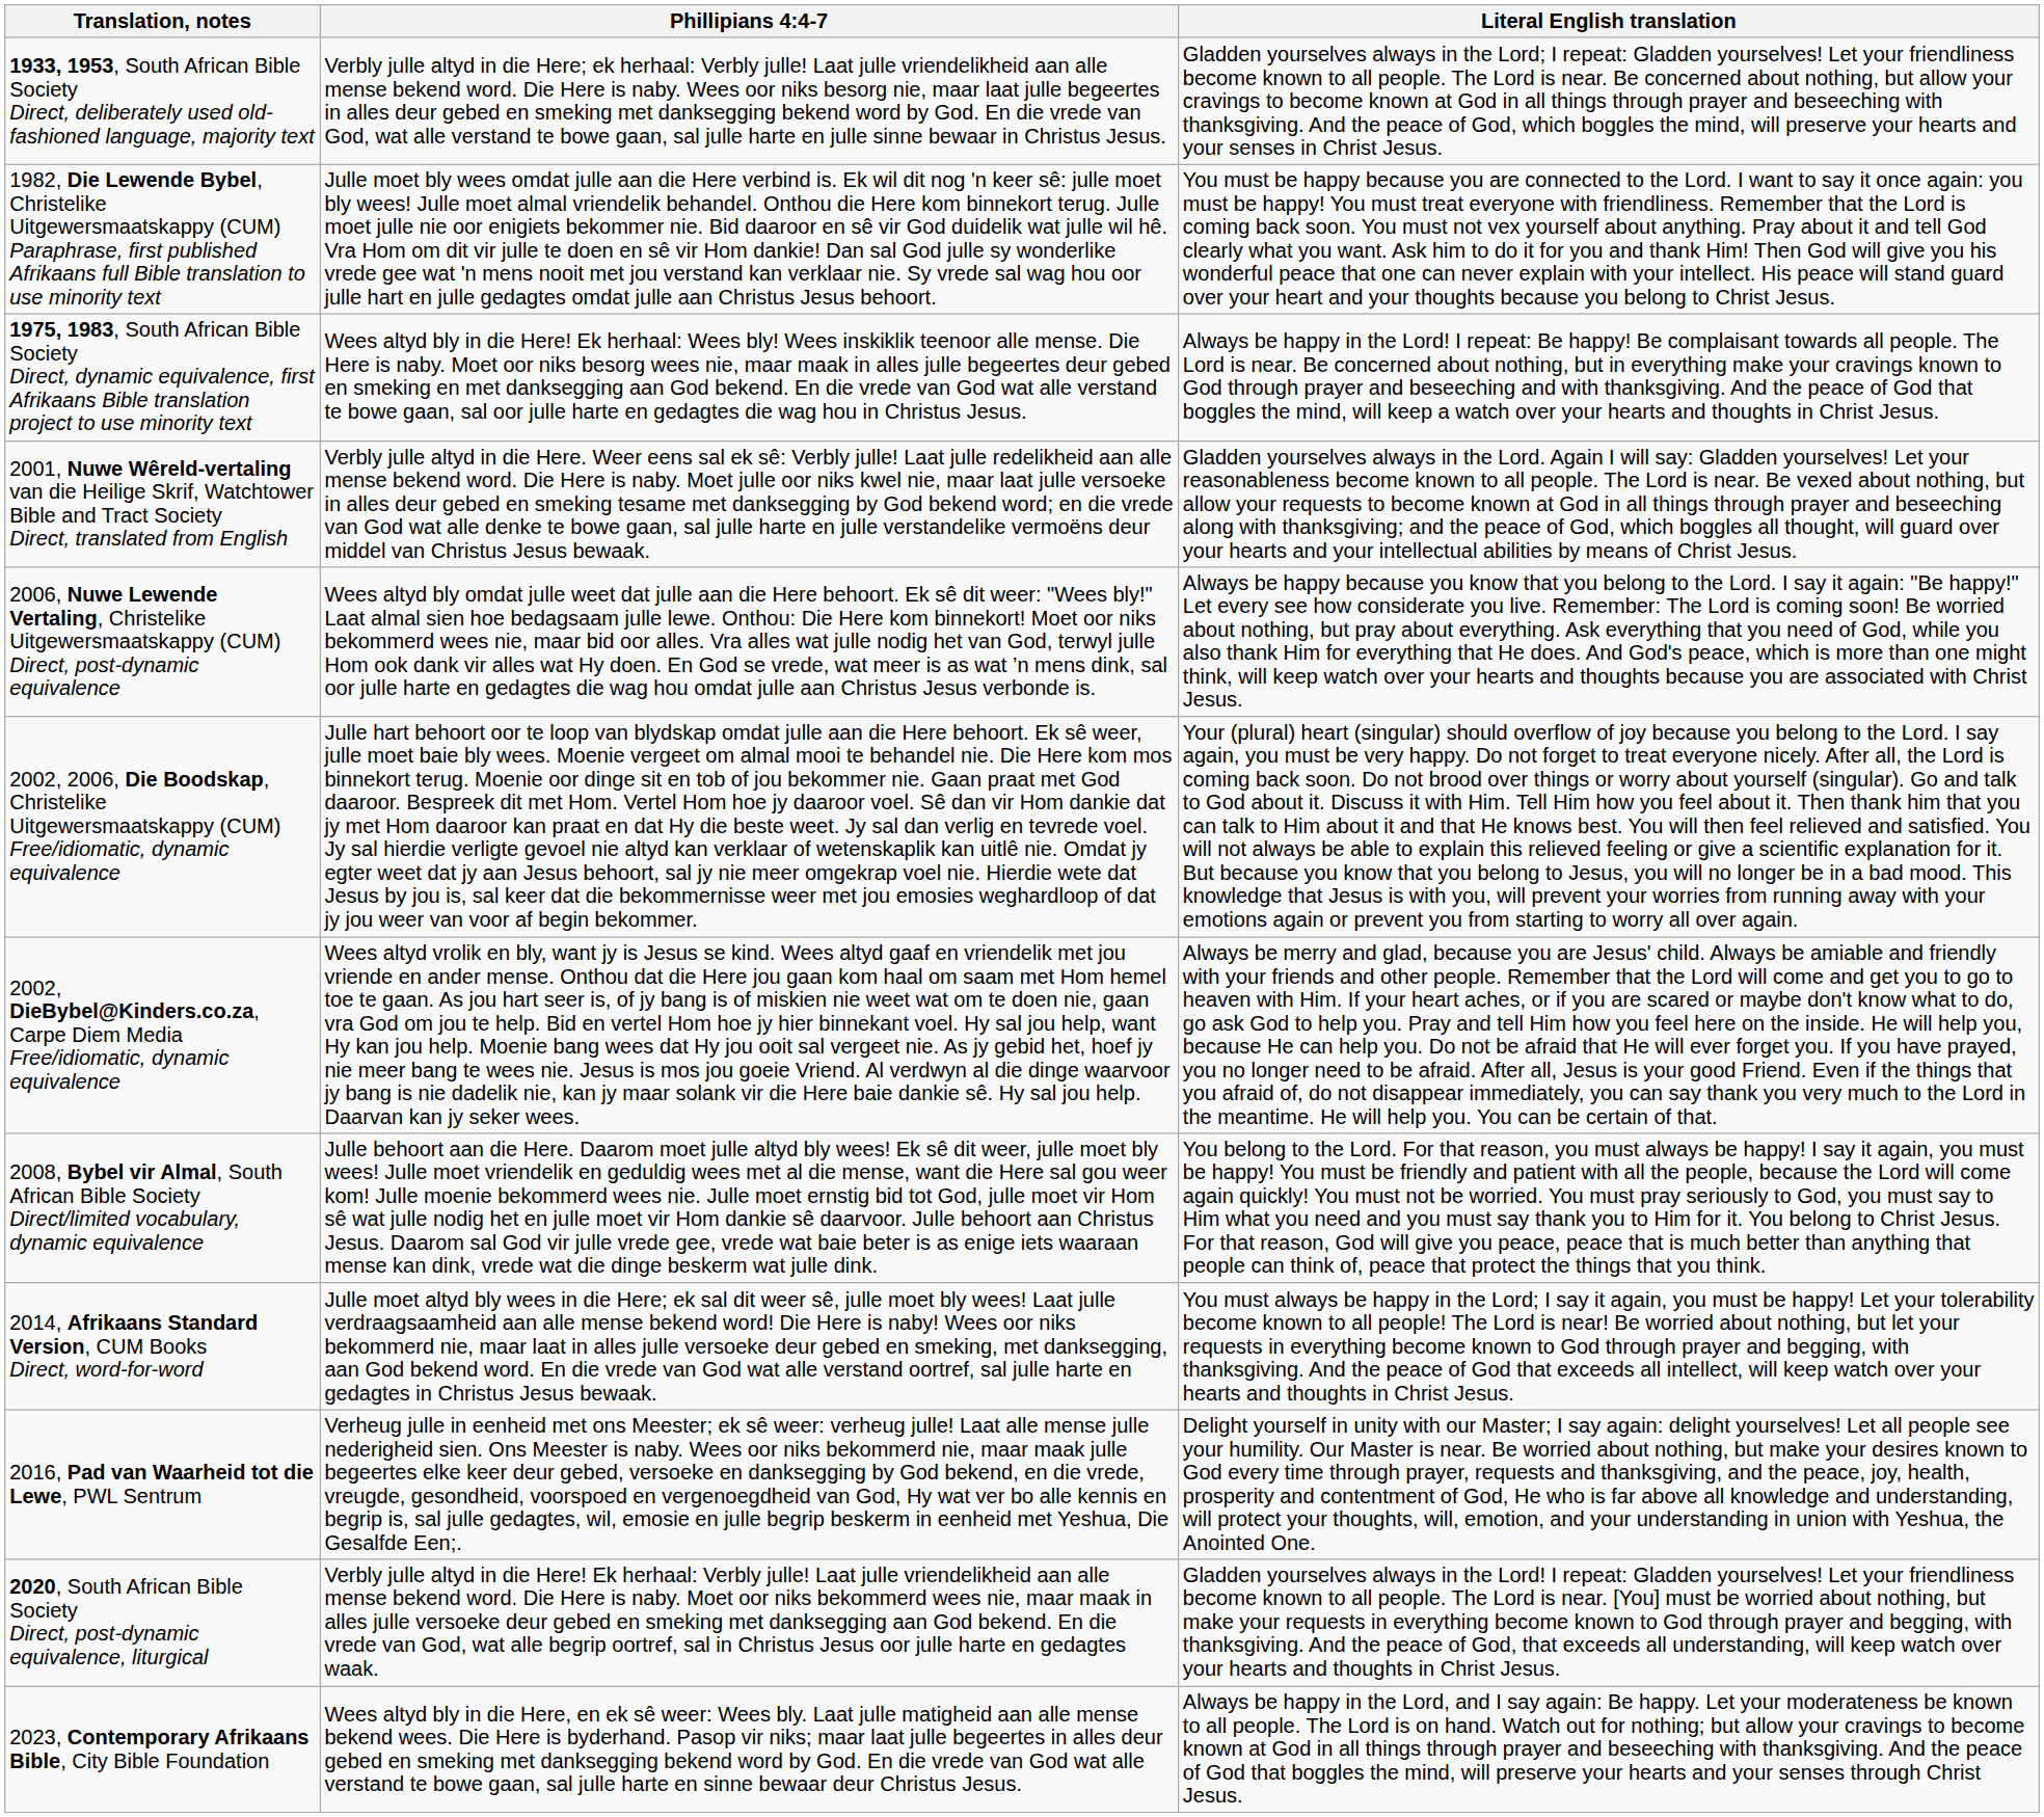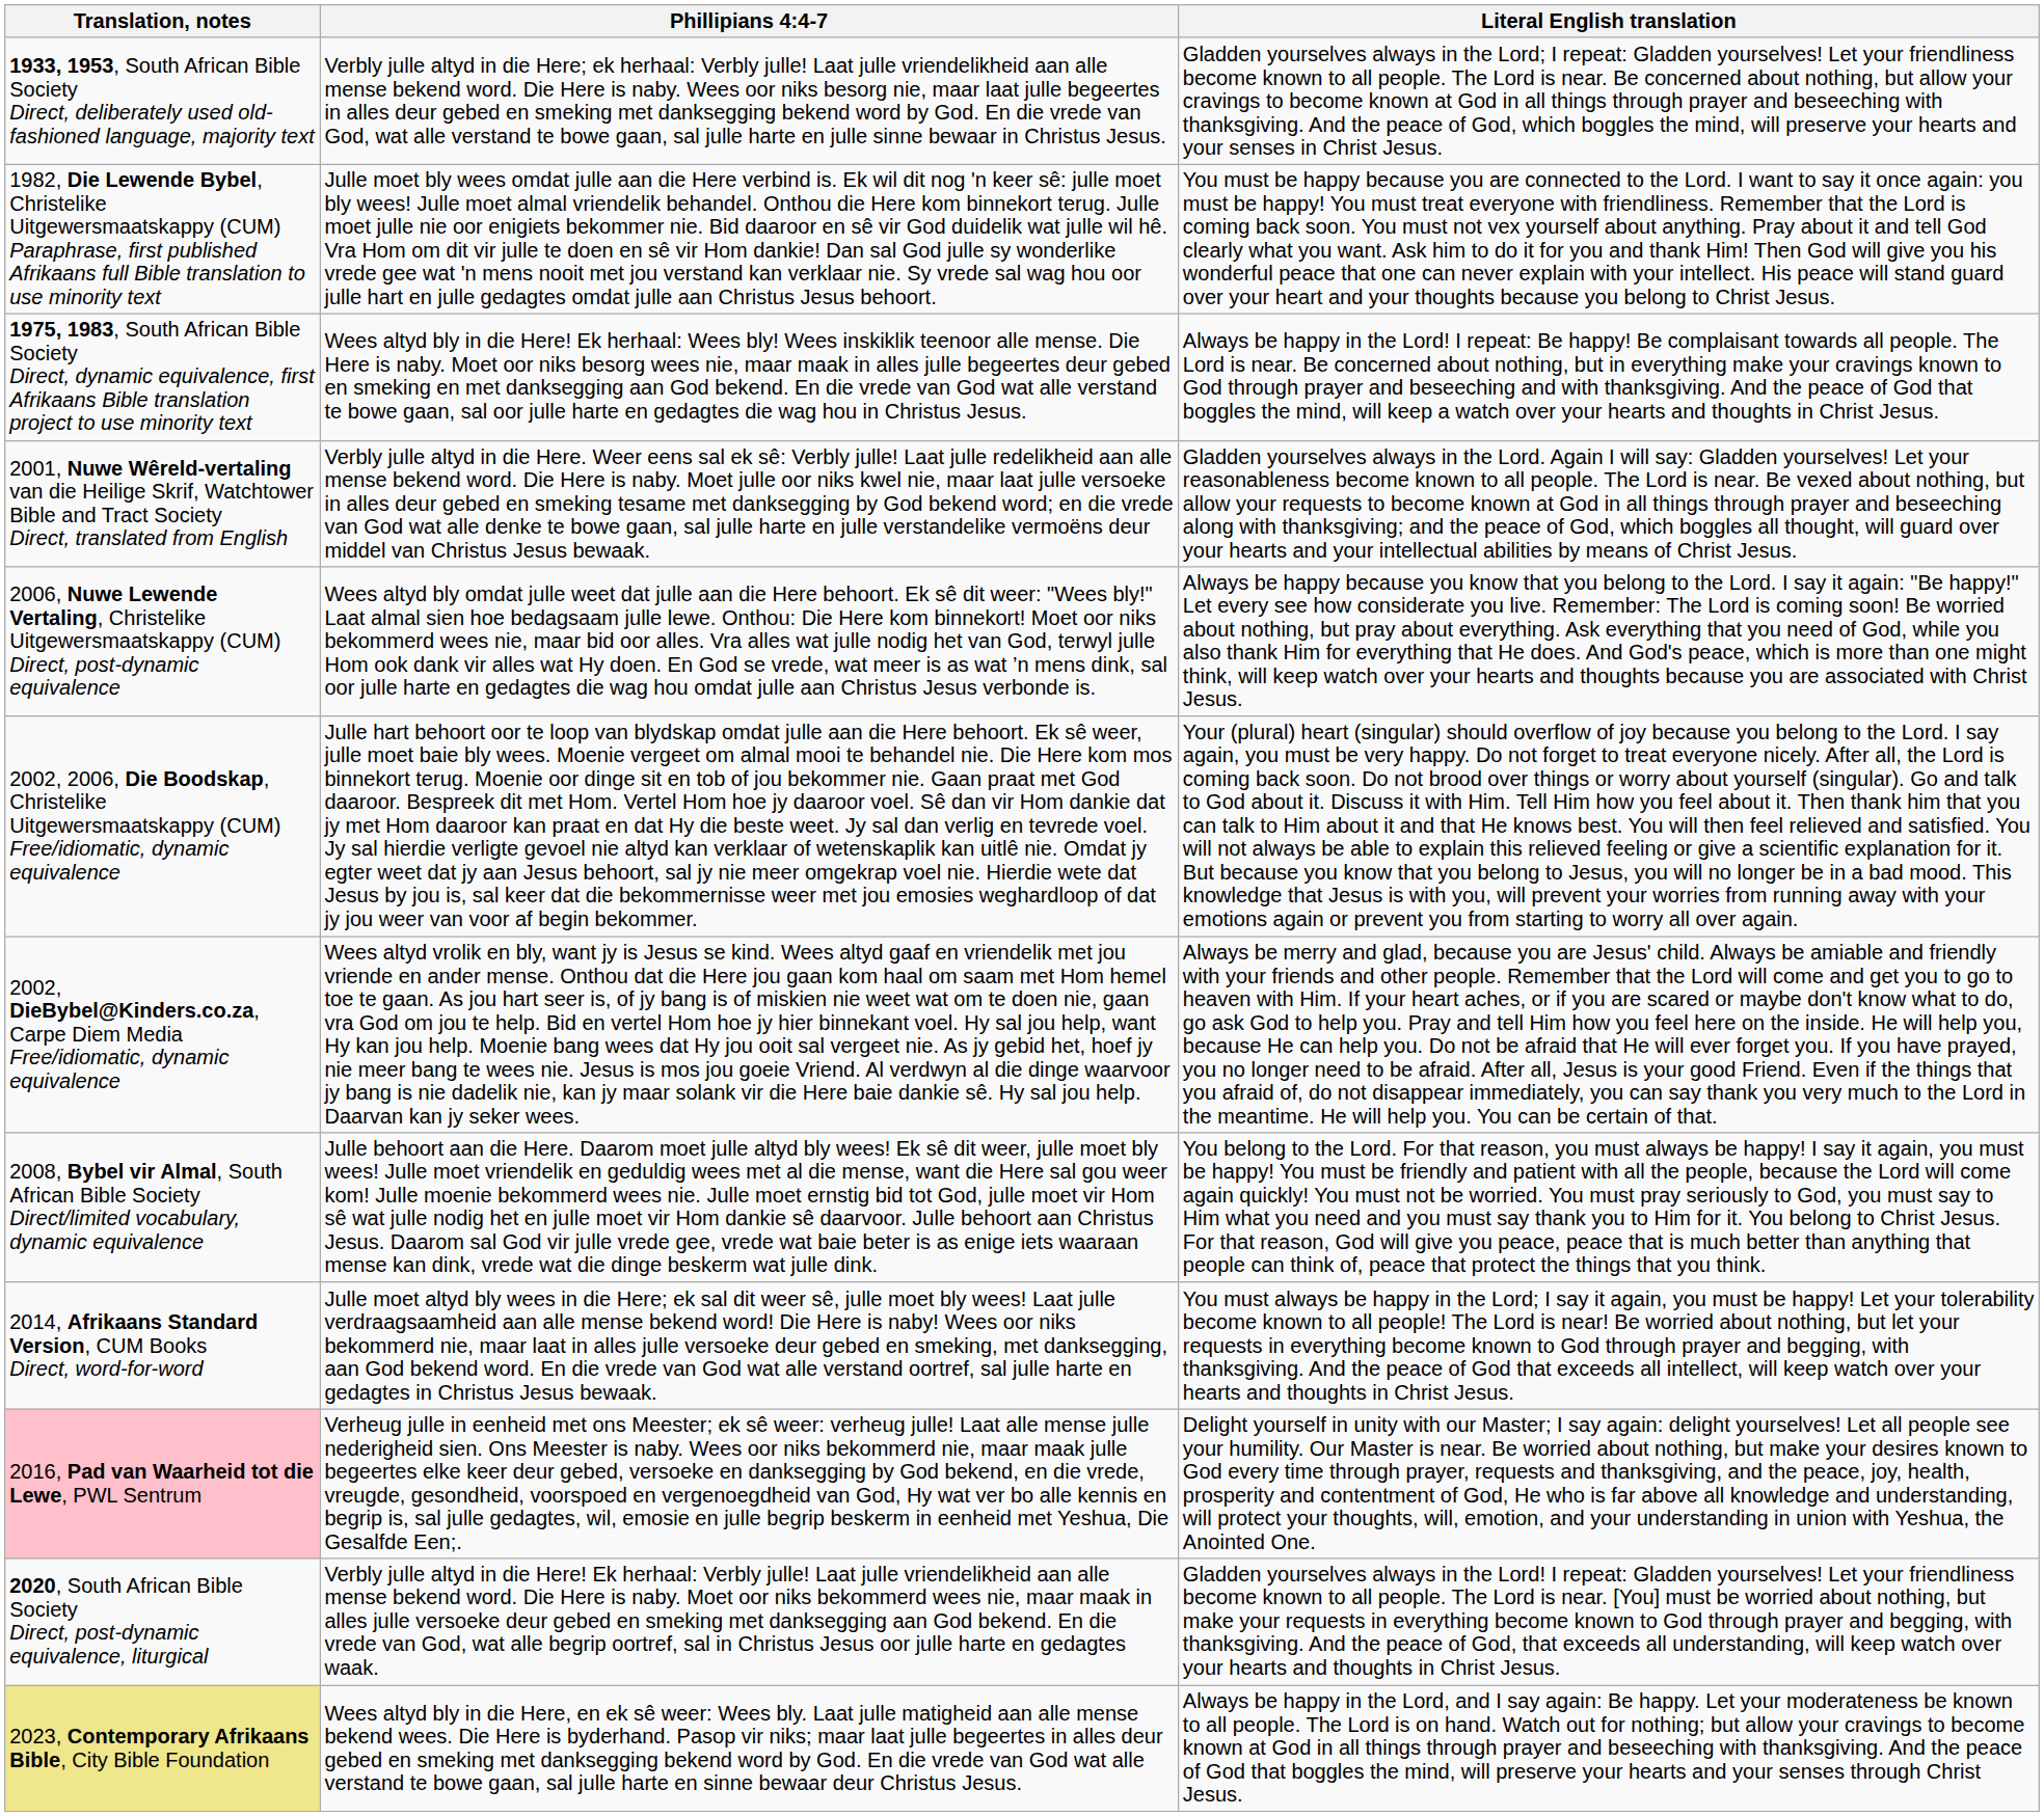row 11 | Translation, notes: no background -> pink background
row 13 | Translation, notes: no background -> khaki background
